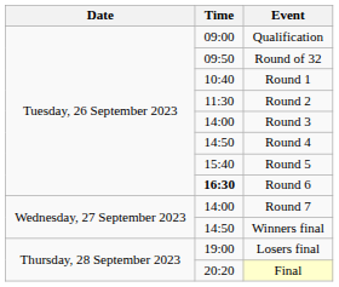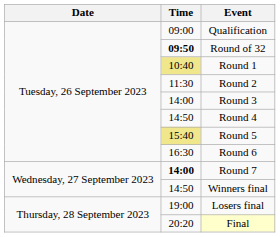Round of 32 | Time: normal -> bold
Round 1 | Time: no background -> khaki background
Round 5 | Time: no background -> khaki background
Round 6 | Time: bold -> normal
Round 7 | Time: normal -> bold
